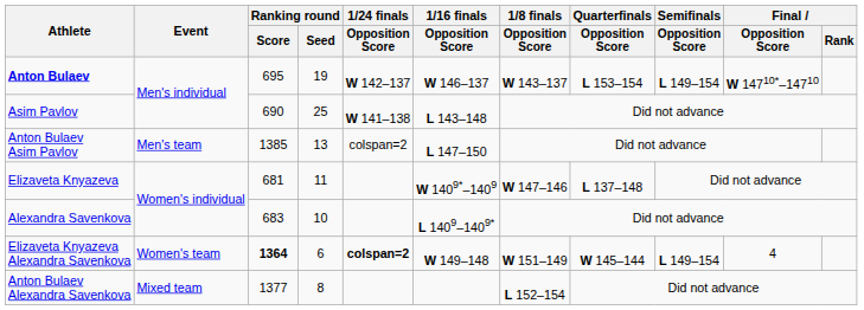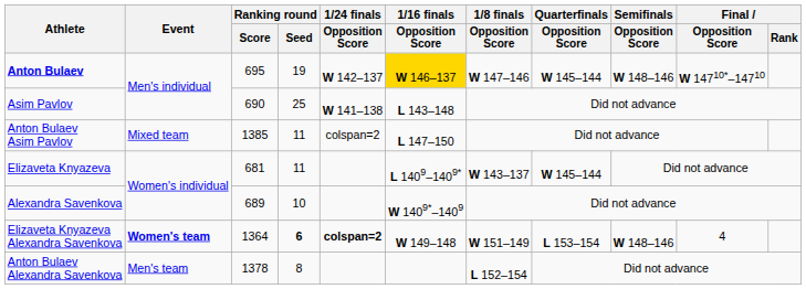Anton Bulaev | 1/16 finals / Opposition Score: no background -> gold background
Anton Bulaev | 1/8 finals / Opposition Score: W 143–137 -> W 147–146
Anton Bulaev | Quarterfinals / Opposition Score: L 153–154 -> W 145–144
Anton Bulaev | Semifinals / Opposition Score: L 149–154 -> W 148–146
Anton Bulaev Asim Pavlov | Event: Men's team -> Mixed team
Anton Bulaev Asim Pavlov | Ranking round / Seed: 13 -> 11
Elizaveta Knyazeva | 1/16 finals / Opposition Score: W 1409*–1409 -> L 1409–1409*
Elizaveta Knyazeva | 1/8 finals / Opposition Score: W 147–146 -> W 143–137
Elizaveta Knyazeva | Quarterfinals / Opposition Score: L 137–148 -> W 145–144
Alexandra Savenkova | Ranking round / Score: 683 -> 689
Alexandra Savenkova | 1/16 finals / Opposition Score: L 1409–1409* -> W 1409*–1409
Elizaveta Knyazeva Alexandra Savenkova | Event: normal -> bold
Elizaveta Knyazeva Alexandra Savenkova | Ranking round / Score: bold -> normal
Elizaveta Knyazeva Alexandra Savenkova | Ranking round / Seed: normal -> bold
Elizaveta Knyazeva Alexandra Savenkova | Quarterfinals / Opposition Score: W 145–144 -> L 153–154
Elizaveta Knyazeva Alexandra Savenkova | Semifinals / Opposition Score: L 149–154 -> W 148–146
Anton Bulaev Alexandra Savenkova | Event: Mixed team -> Men's team
Anton Bulaev Alexandra Savenkova | Ranking round / Score: 1377 -> 1378
